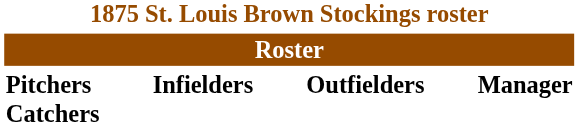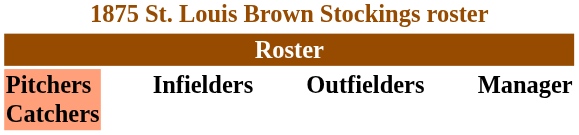Pitchers Catchers | column 1: no background -> lightsalmon background
